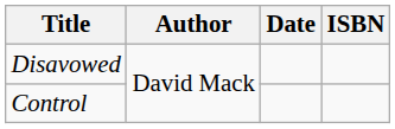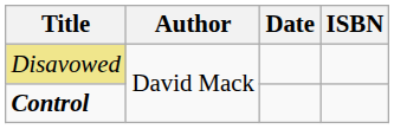Disavowed | Title: no background -> khaki background
Control | Title: normal -> bold
